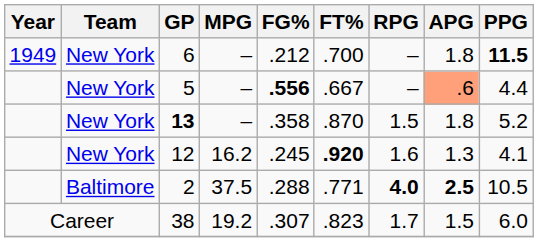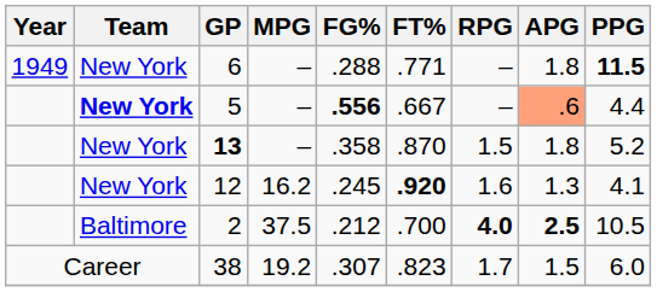6 | FG%: .212 -> .288
6 | FT%: .700 -> .771
5 | Team: normal -> bold
2 | FG%: .288 -> .212
2 | FT%: .771 -> .700
